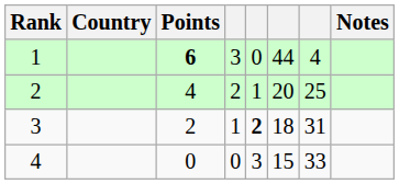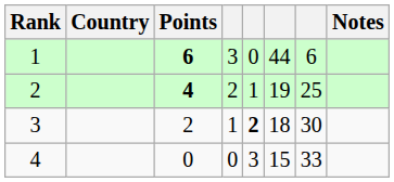row 2 | column 7: 4 -> 6
row 3 | Points: normal -> bold
row 3 | column 6: 20 -> 19
row 4 | column 7: 31 -> 30
